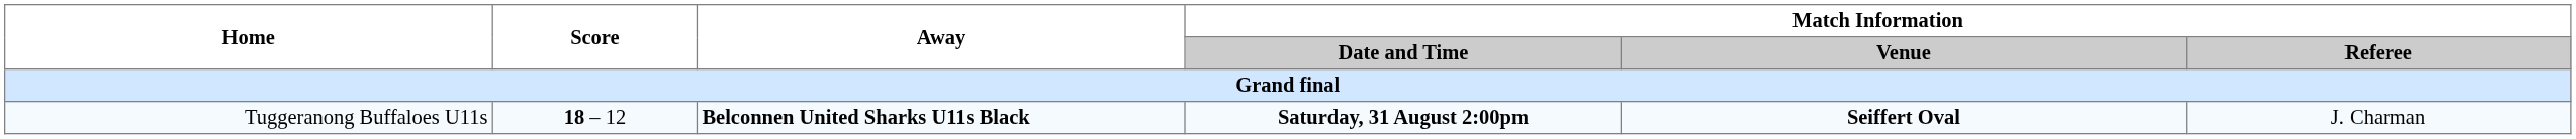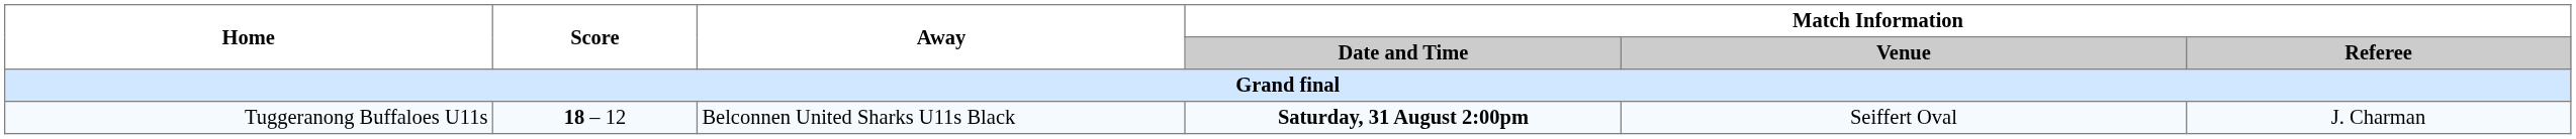Tuggeranong Buffaloes U11s | Away: bold -> normal
Tuggeranong Buffaloes U11s | Match Information / Venue: bold -> normal
